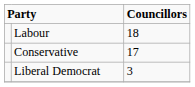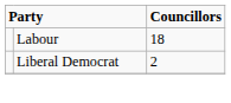- row: Conservative | 17
Liberal Democrat | Councillors: 3 -> 2
